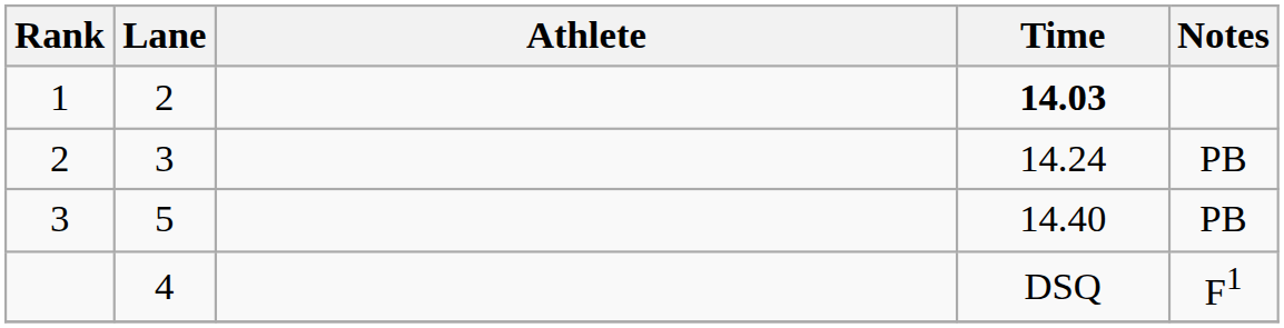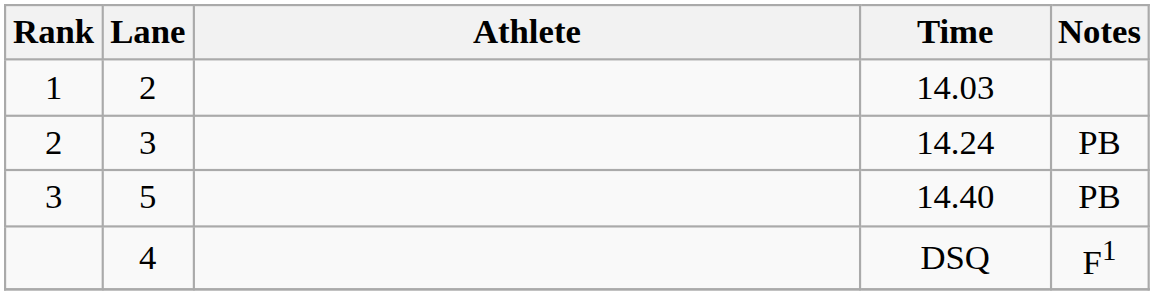1 | Time: bold -> normal
